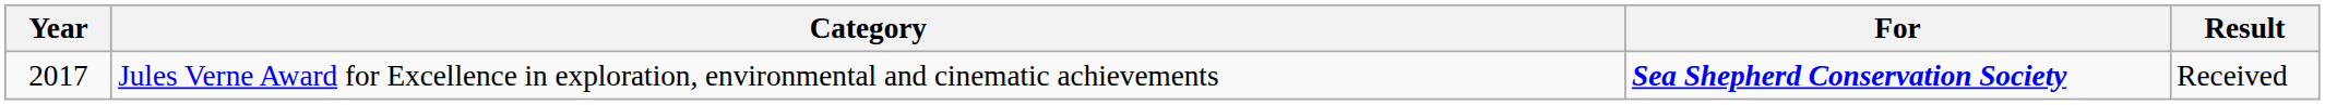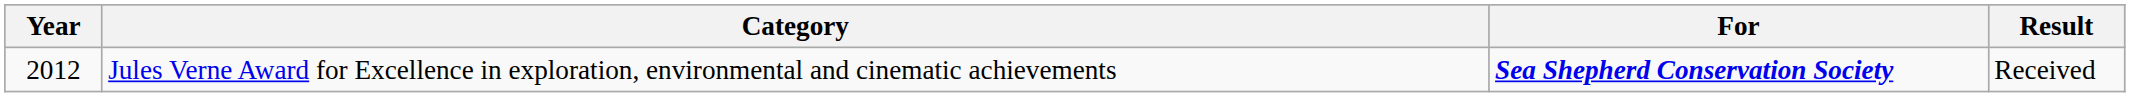row 2 | Year: 2017 -> 2012
